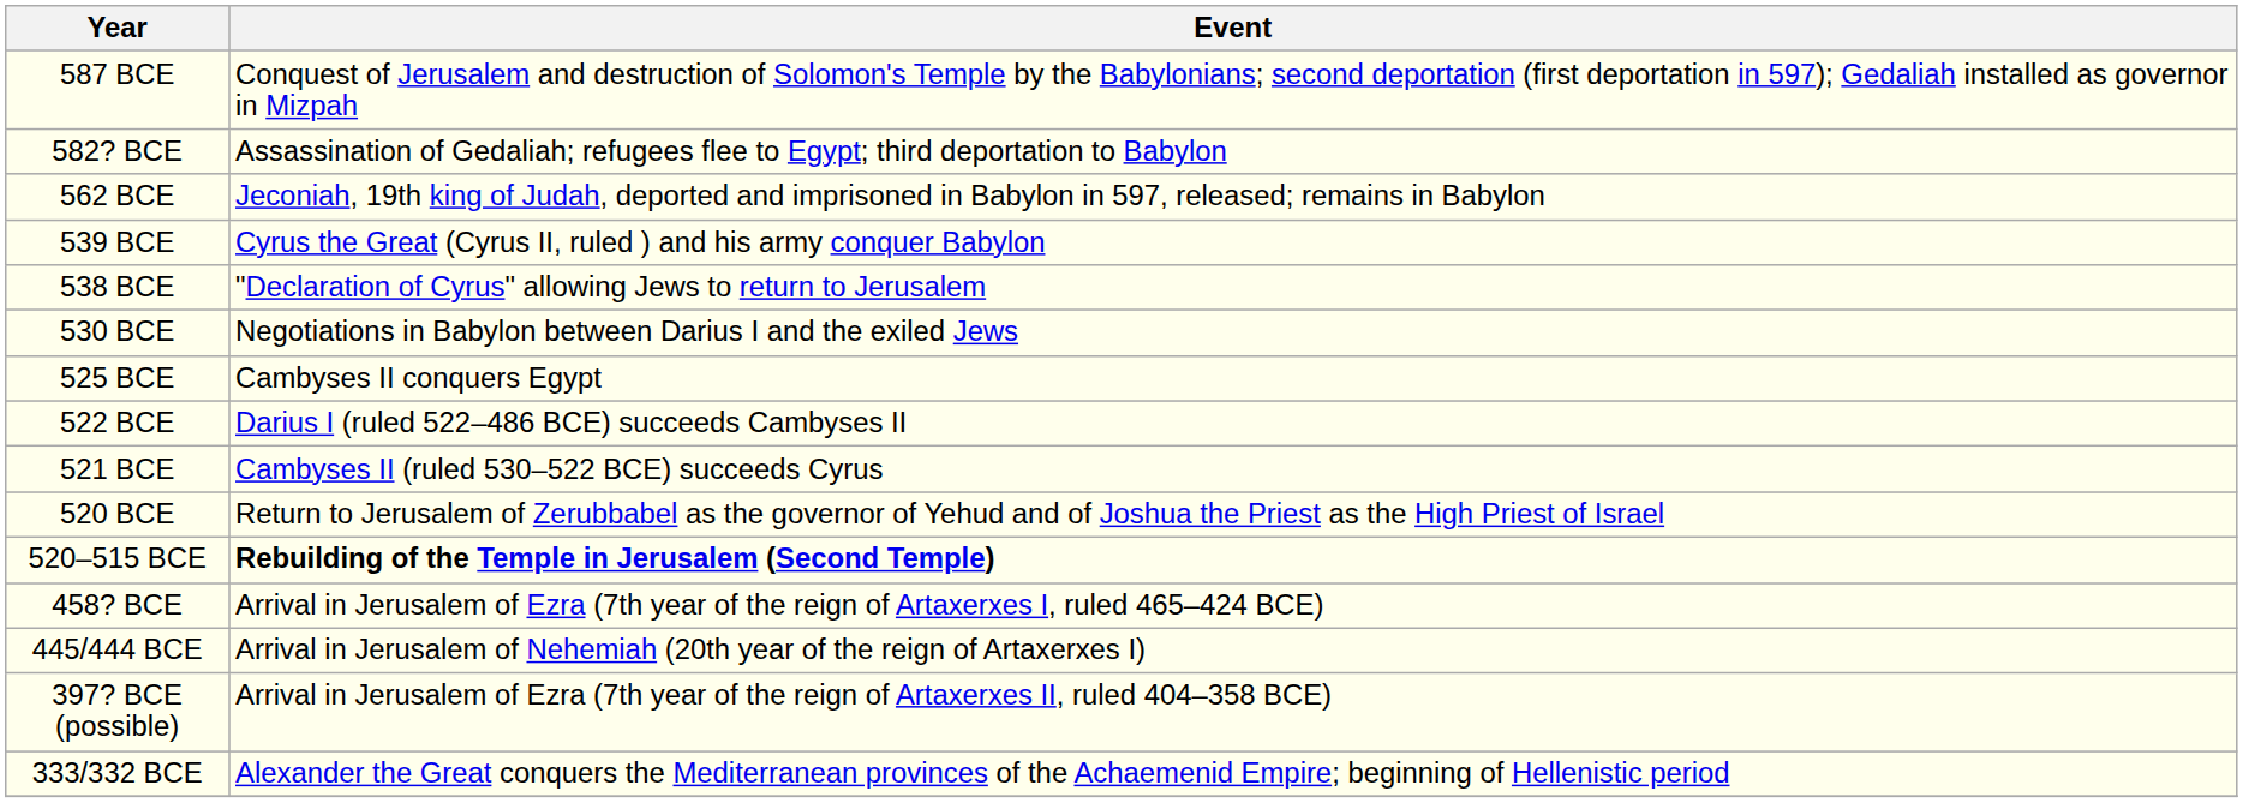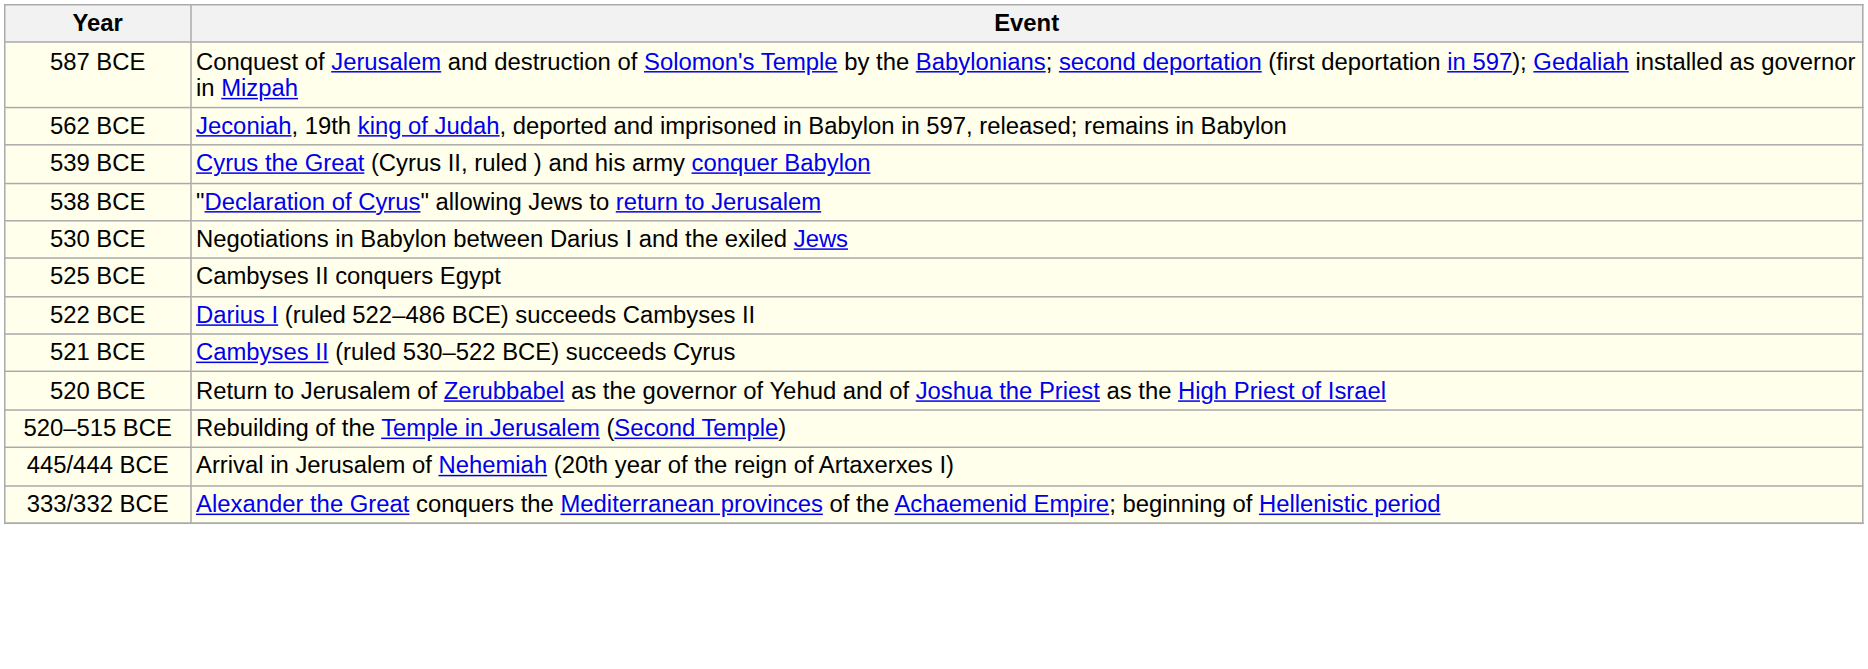- row: 582? BCE | Assassination of Gedaliah; refugees flee to Egypt; third deportation to Babylon
520–515 BCE | Event: bold -> normal
- row: 458? BCE | Arrival in Jerusalem of Ezra (7th year of the reign of Artaxerxes I, ruled 465–424 BCE)
- row: 397? BCE (possible) | Arrival in Jerusalem of Ezra (7th year of the reign of Artaxerxes II, ruled 404–358 BCE)
